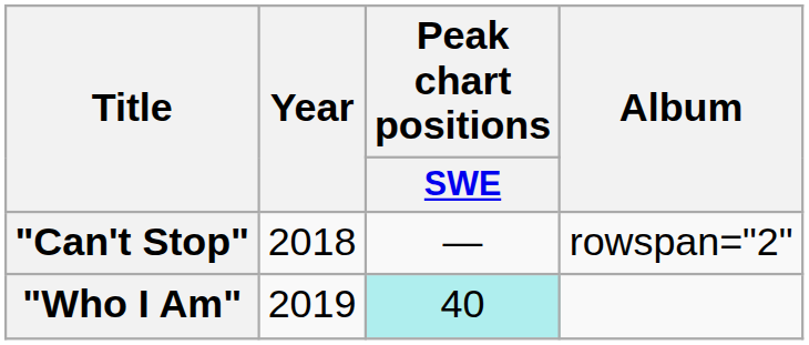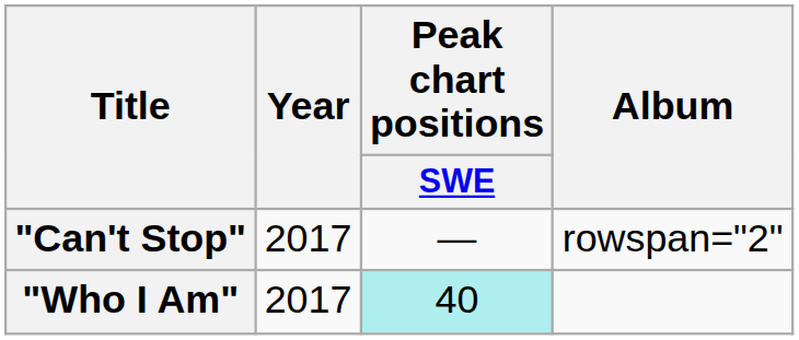"Can't Stop" | Year: 2018 -> 2017
"Who I Am" | Year: 2019 -> 2017
